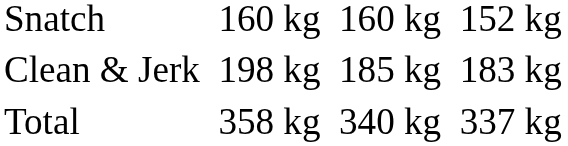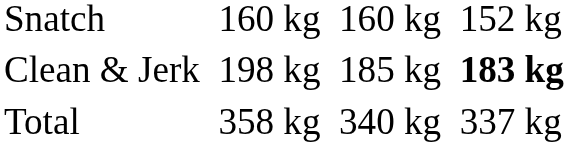Clean & Jerk | column 4: normal -> bold
